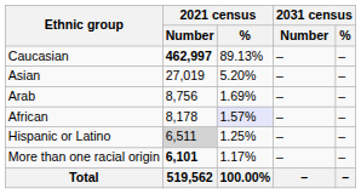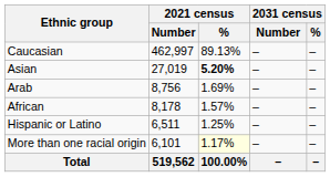Caucasian | 2021 census / Number: bold -> normal
Asian | 2021 census / %: normal -> bold
African | 2021 census / %: lavender background -> no background
Hispanic or Latino | 2021 census / Number: lightgrey background -> no background
More than one racial origin | 2021 census / Number: bold -> normal
More than one racial origin | 2021 census / %: no background -> lightyellow background
